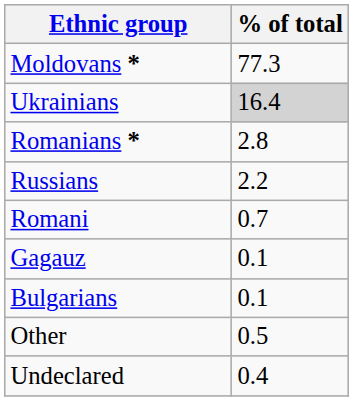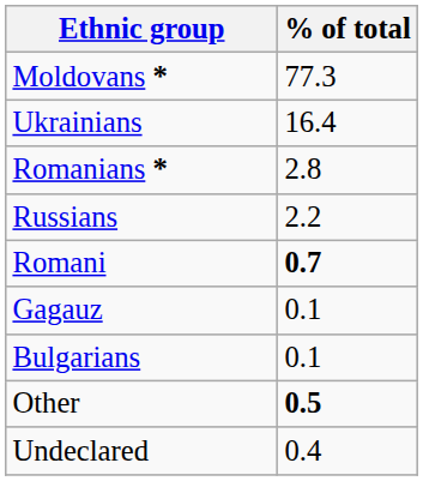Ukrainians | % of total: lightgrey background -> no background
Romani | % of total: normal -> bold
Other | % of total: normal -> bold
